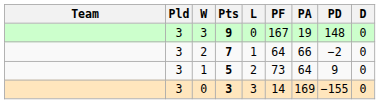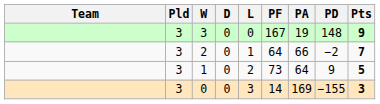columns swapped: D <-> Pts
